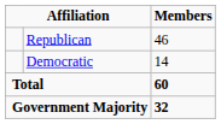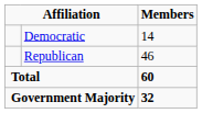rows swapped: Democratic <-> Republican
